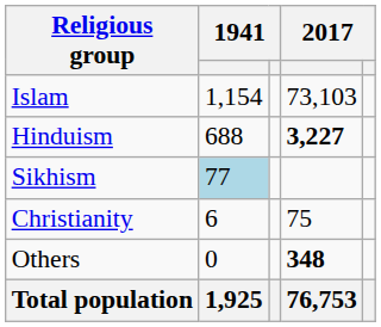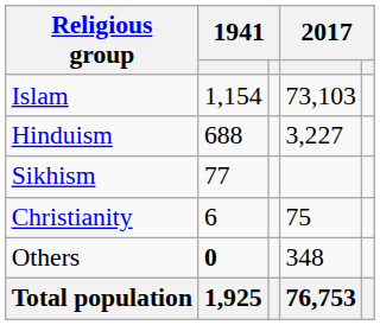Hinduism | column 4: bold -> normal
Sikhism | column 2: lightblue background -> no background
Others | column 2: normal -> bold
Others | column 4: bold -> normal
